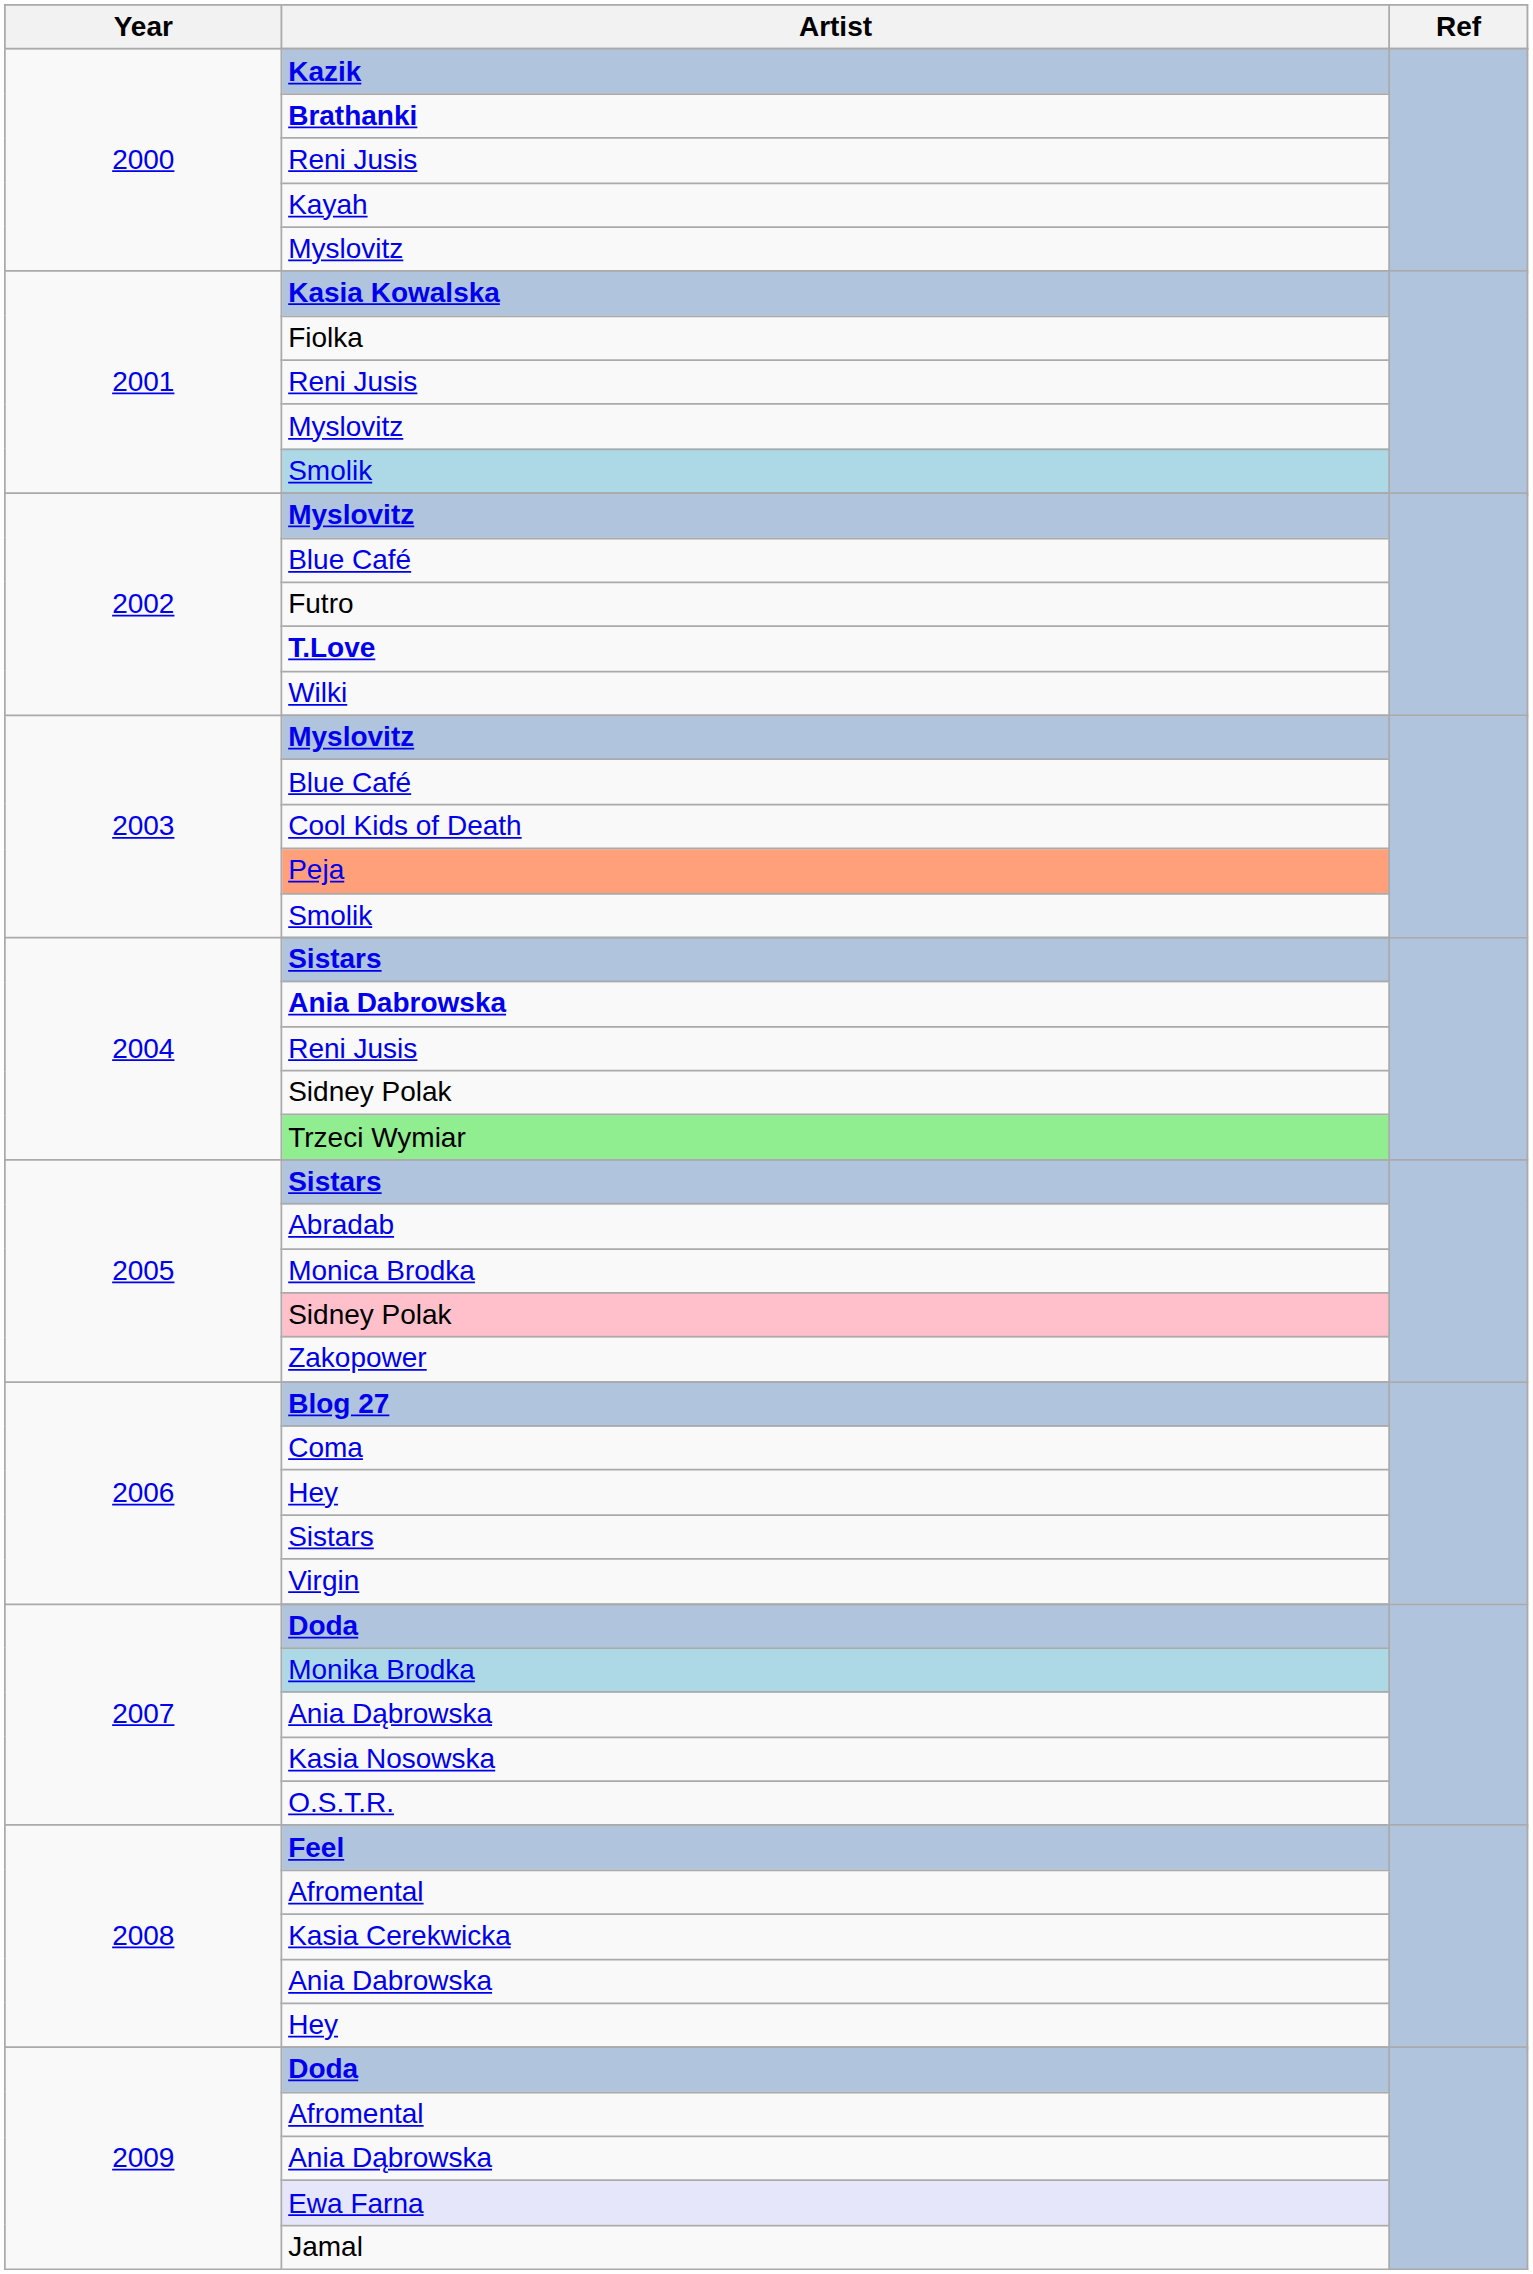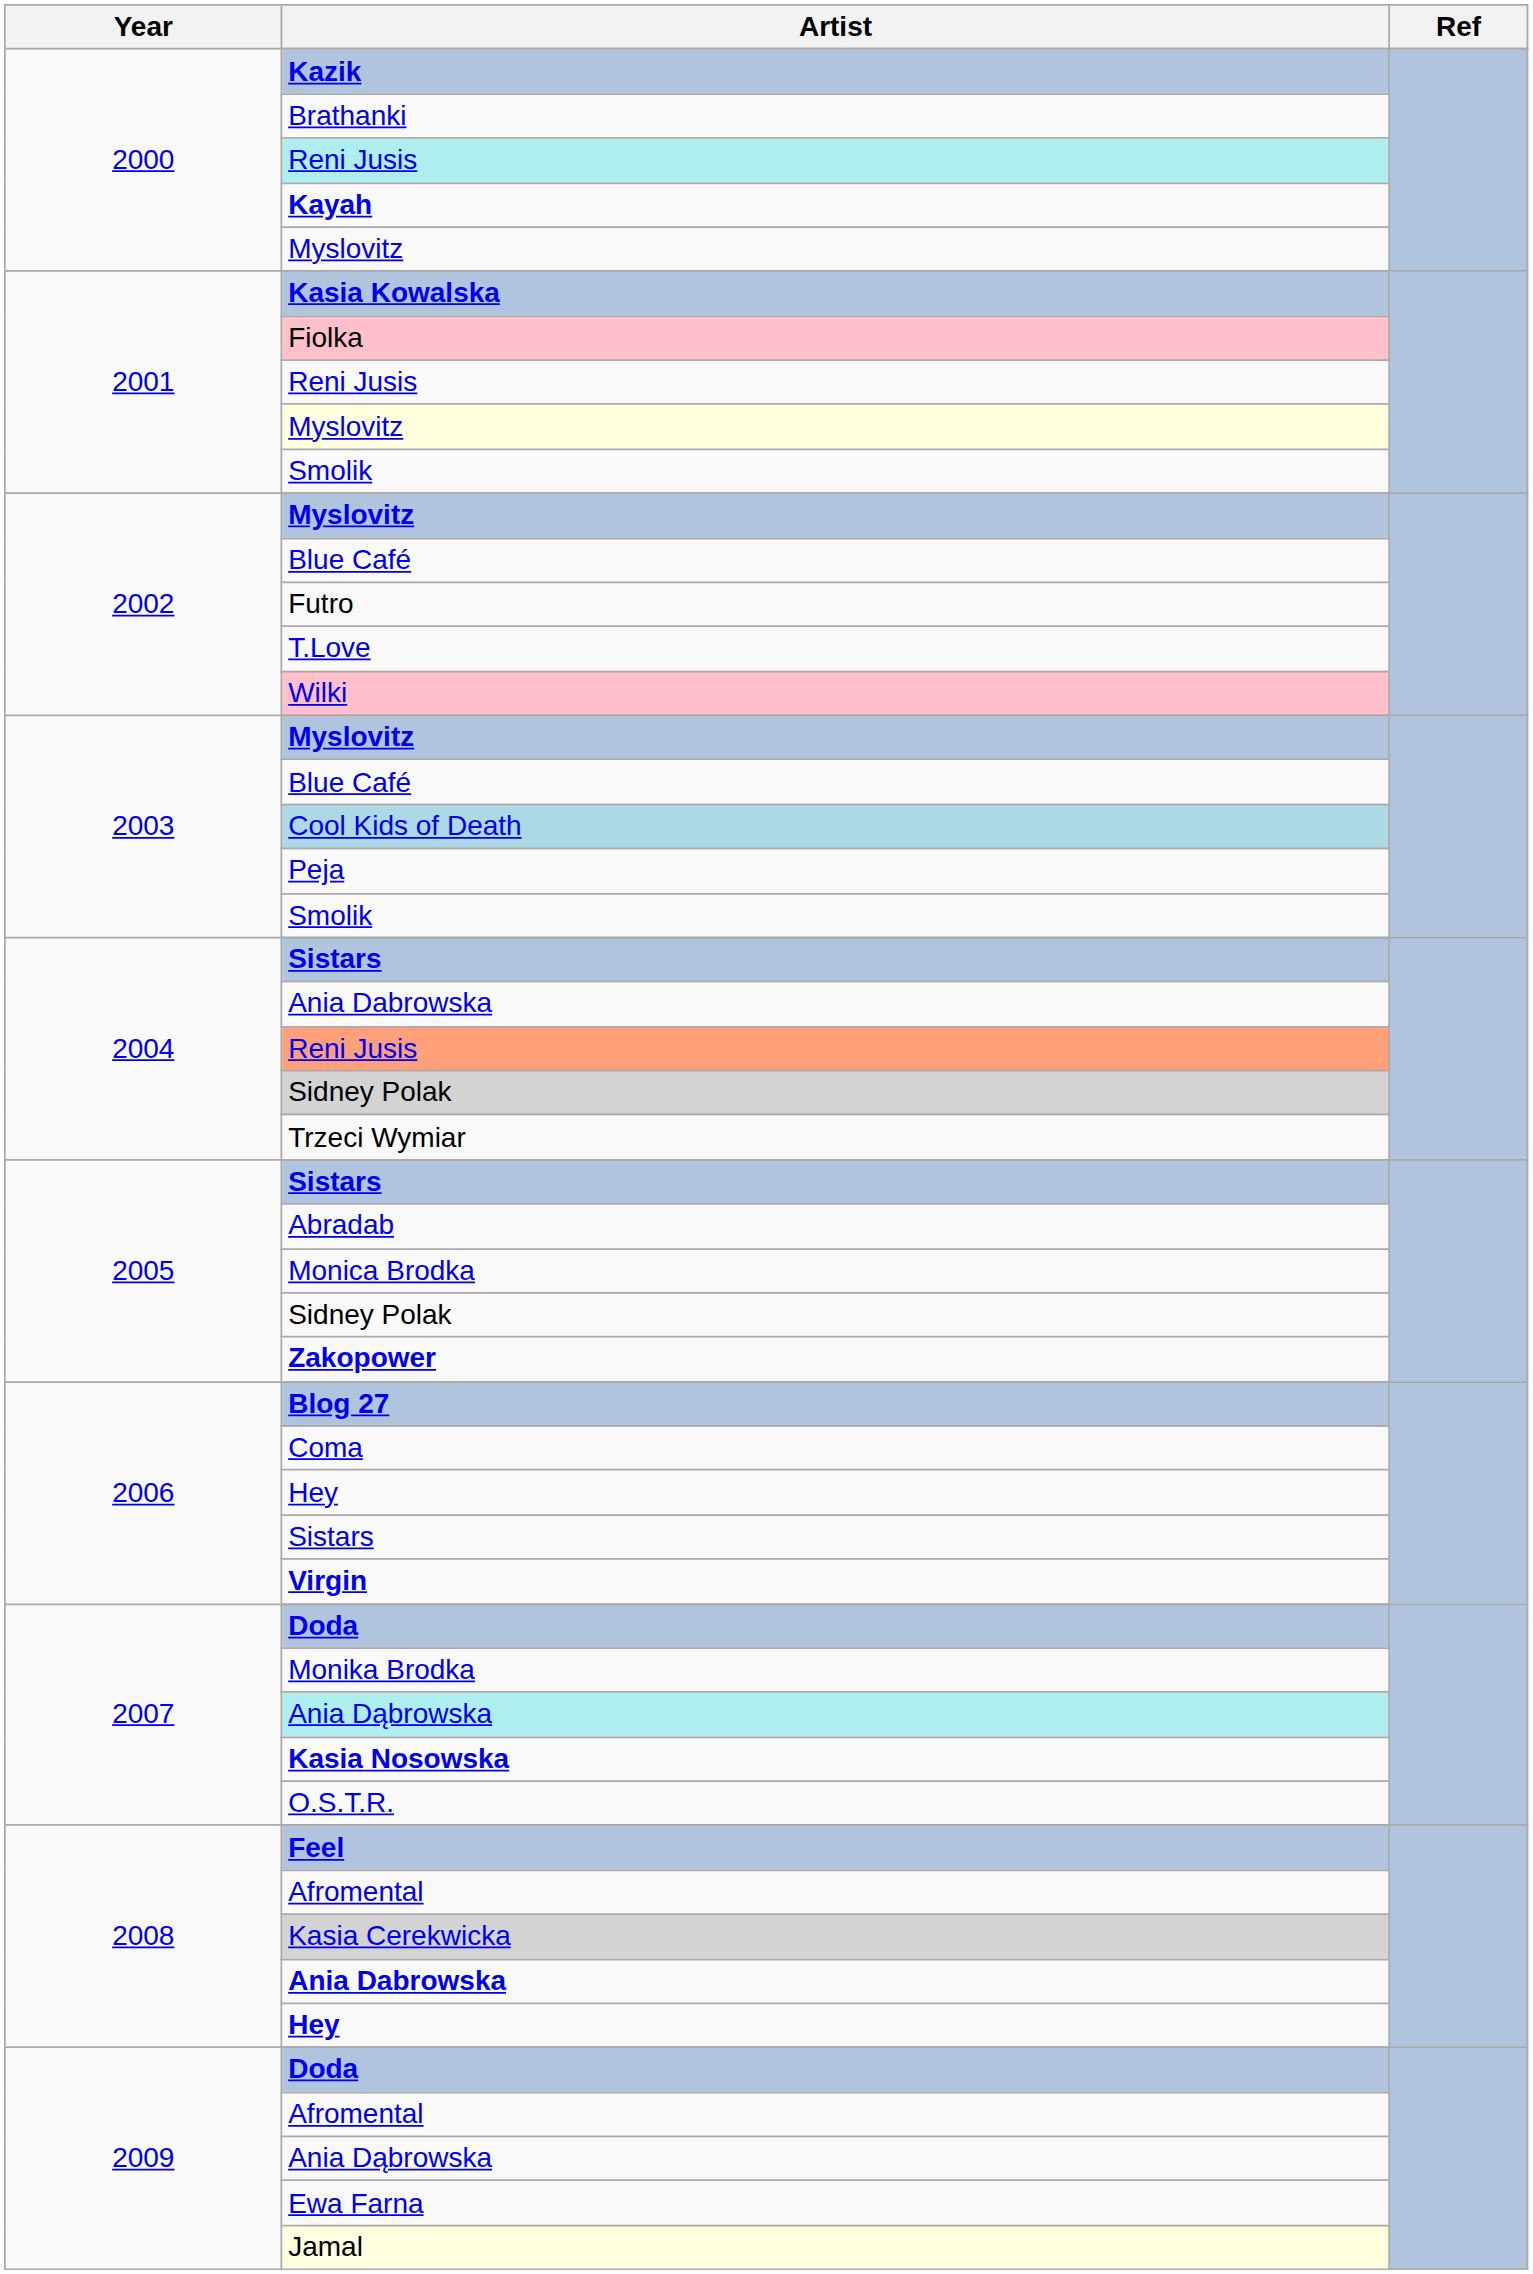Brathanki | Artist: bold -> normal
2000 / Reni Jusis | Artist: no background -> paleturquoise background
Kayah | Artist: normal -> bold
Fiolka | Artist: no background -> pink background
2001 / Myslovitz | Artist: no background -> lightyellow background
2001 / Smolik | Artist: lightblue background -> no background
T.Love | Artist: bold -> normal
Wilki | Artist: no background -> pink background
Cool Kids of Death | Artist: no background -> lightblue background
Peja | Artist: lightsalmon background -> no background
2004 / Ania Dabrowska | Artist: bold -> normal
2004 / Reni Jusis | Artist: no background -> lightsalmon background
2004 / Sidney Polak | Artist: no background -> lightgrey background
Trzeci Wymiar | Artist: lightgreen background -> no background
2005 / Sidney Polak | Artist: pink background -> no background
Zakopower | Artist: normal -> bold
Virgin | Artist: normal -> bold
Monika Brodka | Artist: lightblue background -> no background
2007 / Ania Dąbrowska | Artist: no background -> paleturquoise background
Kasia Nosowska | Artist: normal -> bold
Kasia Cerekwicka | Artist: no background -> lightgrey background
2008 / Ania Dabrowska | Artist: normal -> bold
2008 / Hey | Artist: normal -> bold
Ewa Farna | Artist: lavender background -> no background
Jamal | Artist: no background -> lightyellow background
